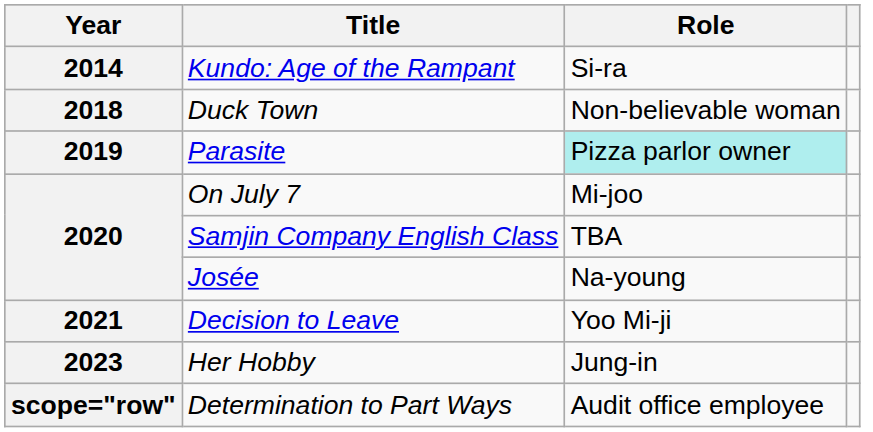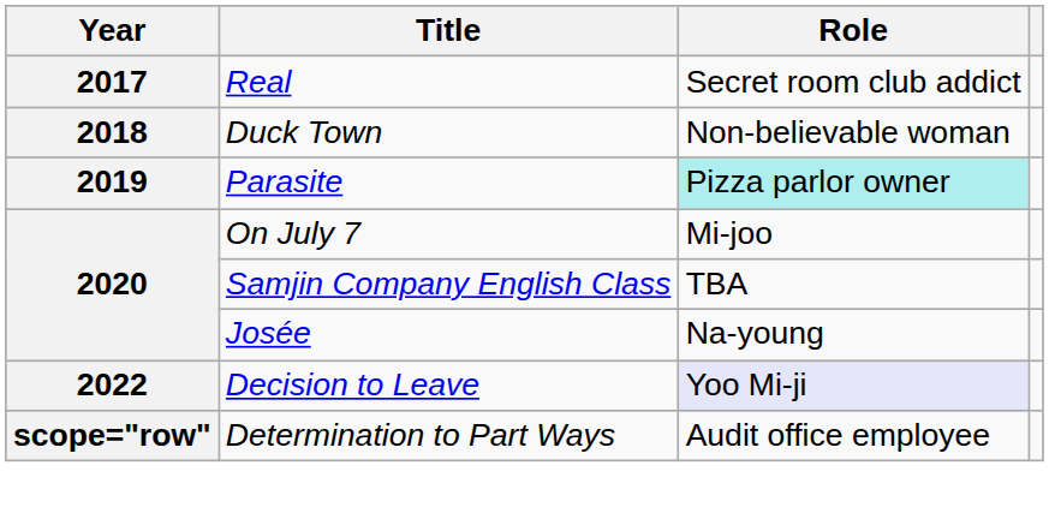- row: 2014 | Kundo: Age of the Rampant | Si-ra
+ row: 2017 | Real | Secret room club addict
Decision to Leave | Year: 2021 -> 2022
Decision to Leave | Role: no background -> lavender background
- row: 2023 | Her Hobby | Jung-in
